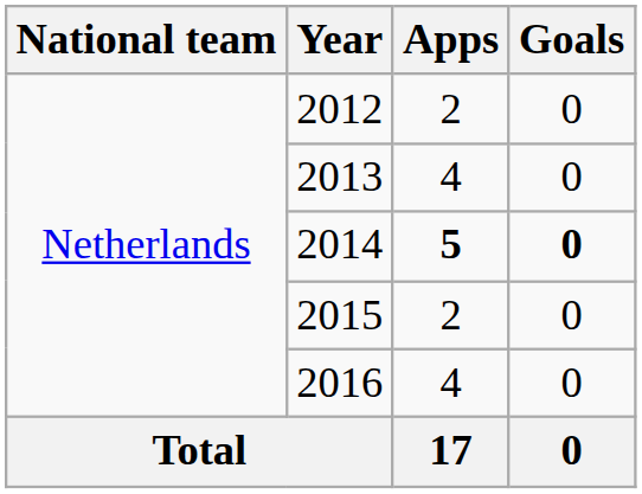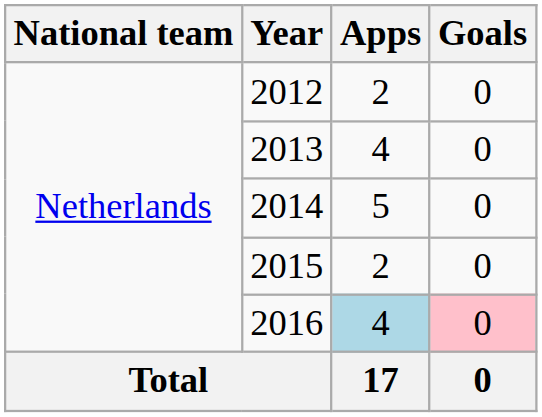2014 | Apps: bold -> normal
2014 | Goals: bold -> normal
2016 | Apps: no background -> lightblue background
2016 | Goals: no background -> pink background
